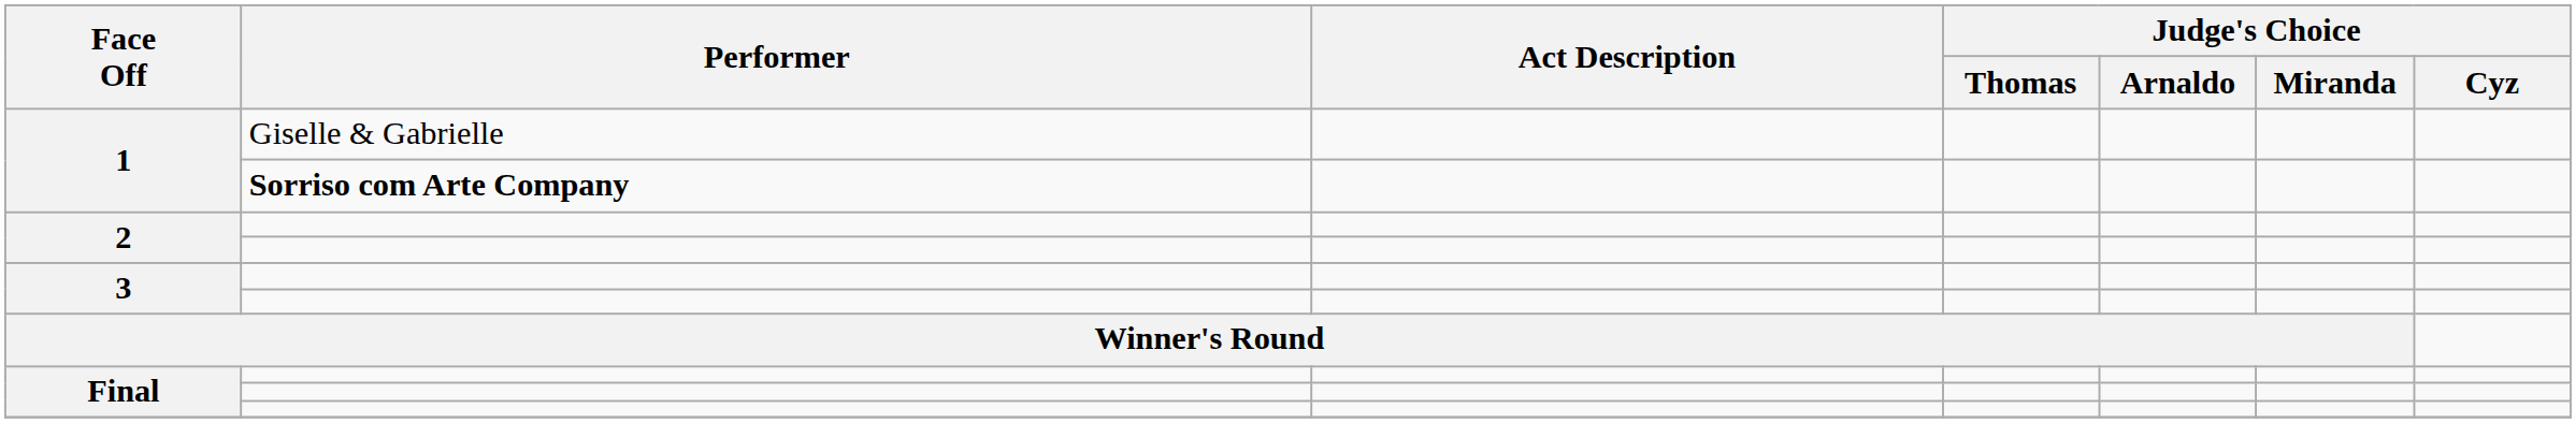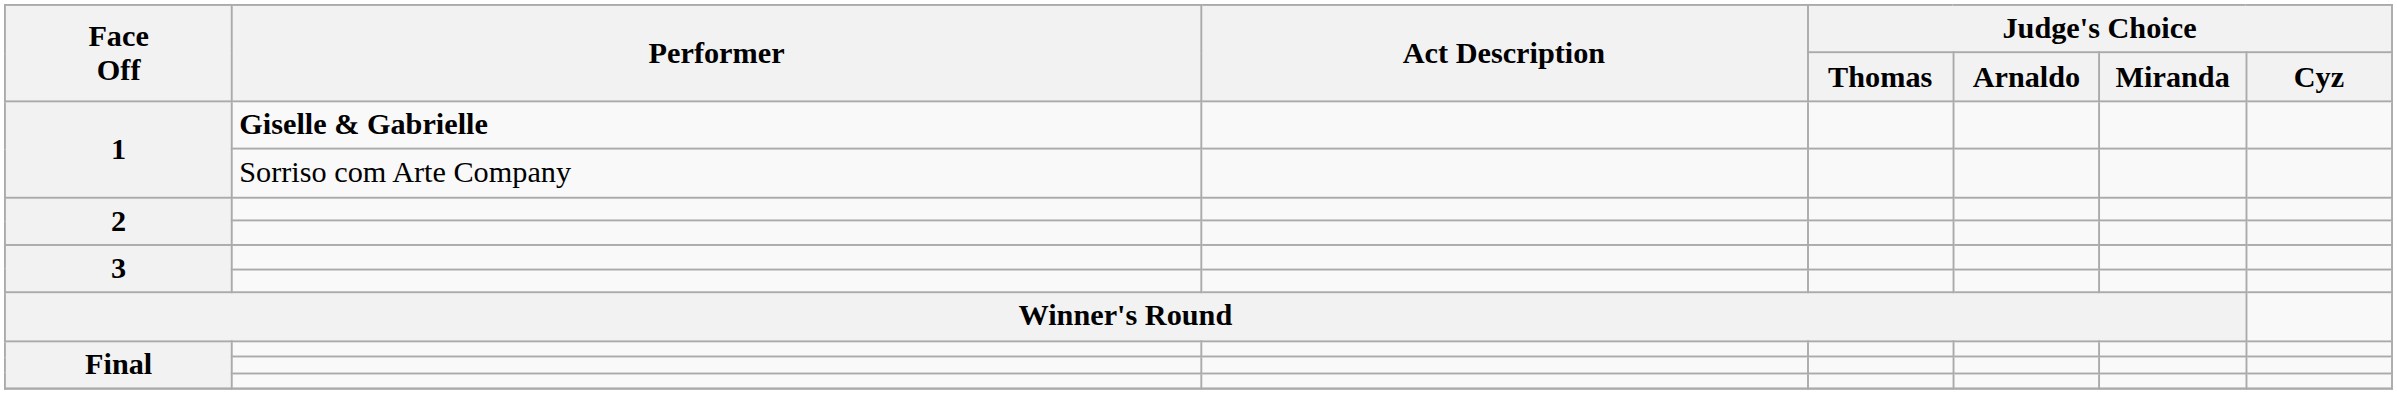1 / Giselle & Gabrielle | Performer: normal -> bold
1 / Sorriso com Arte Company | Performer: bold -> normal
